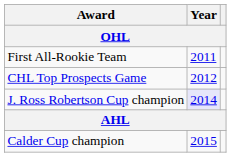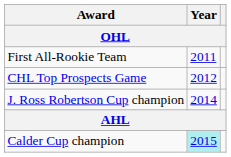J. Ross Robertson Cup champion | Year: lavender background -> no background
Calder Cup champion | Year: no background -> paleturquoise background
